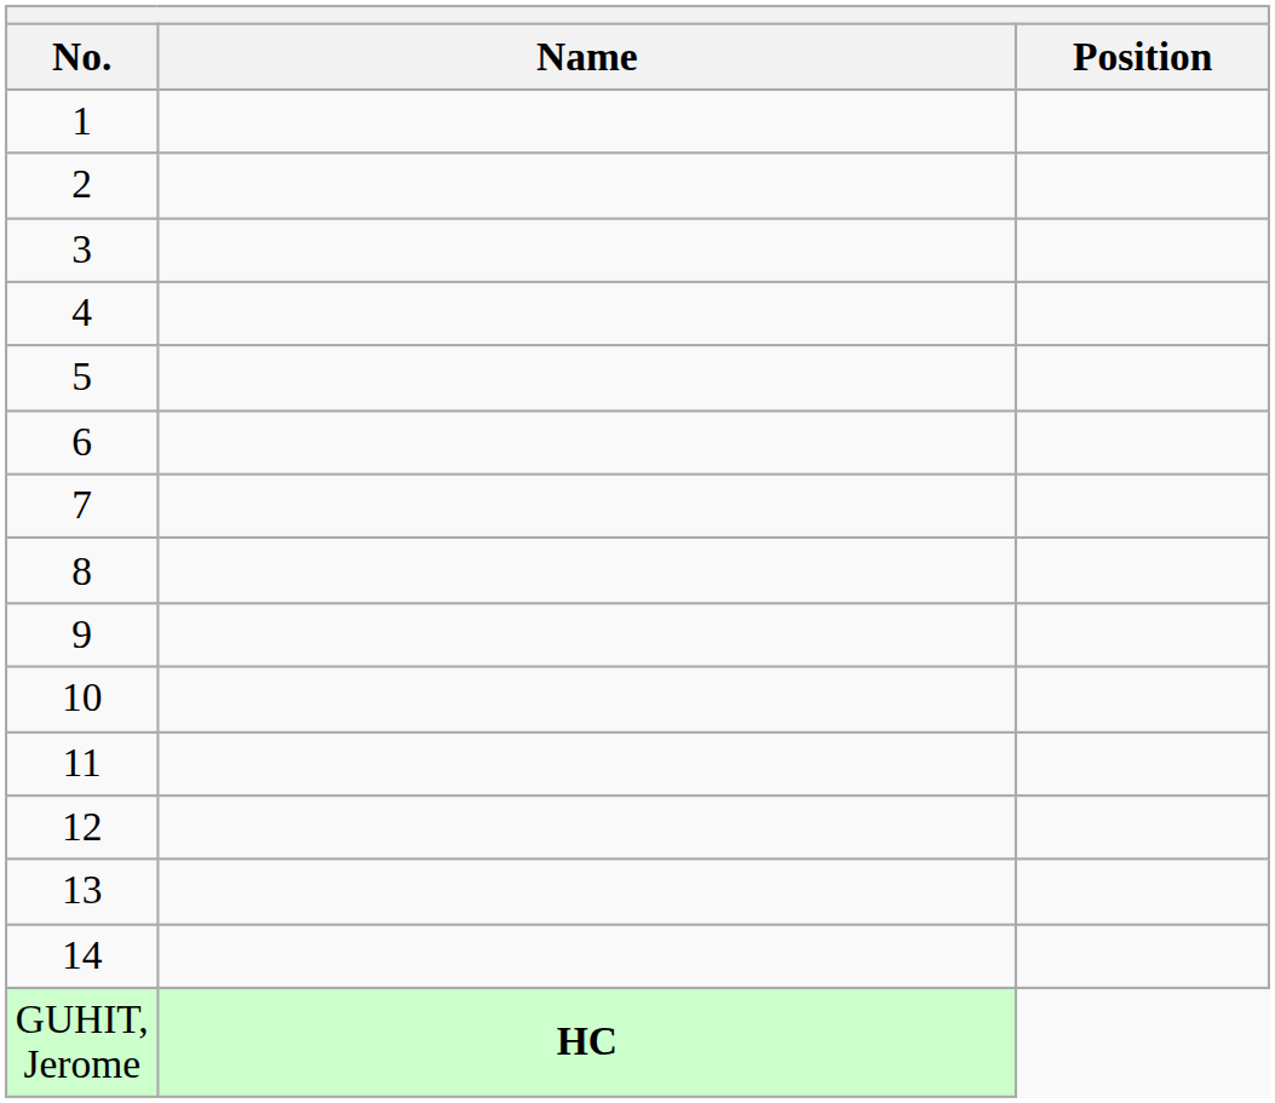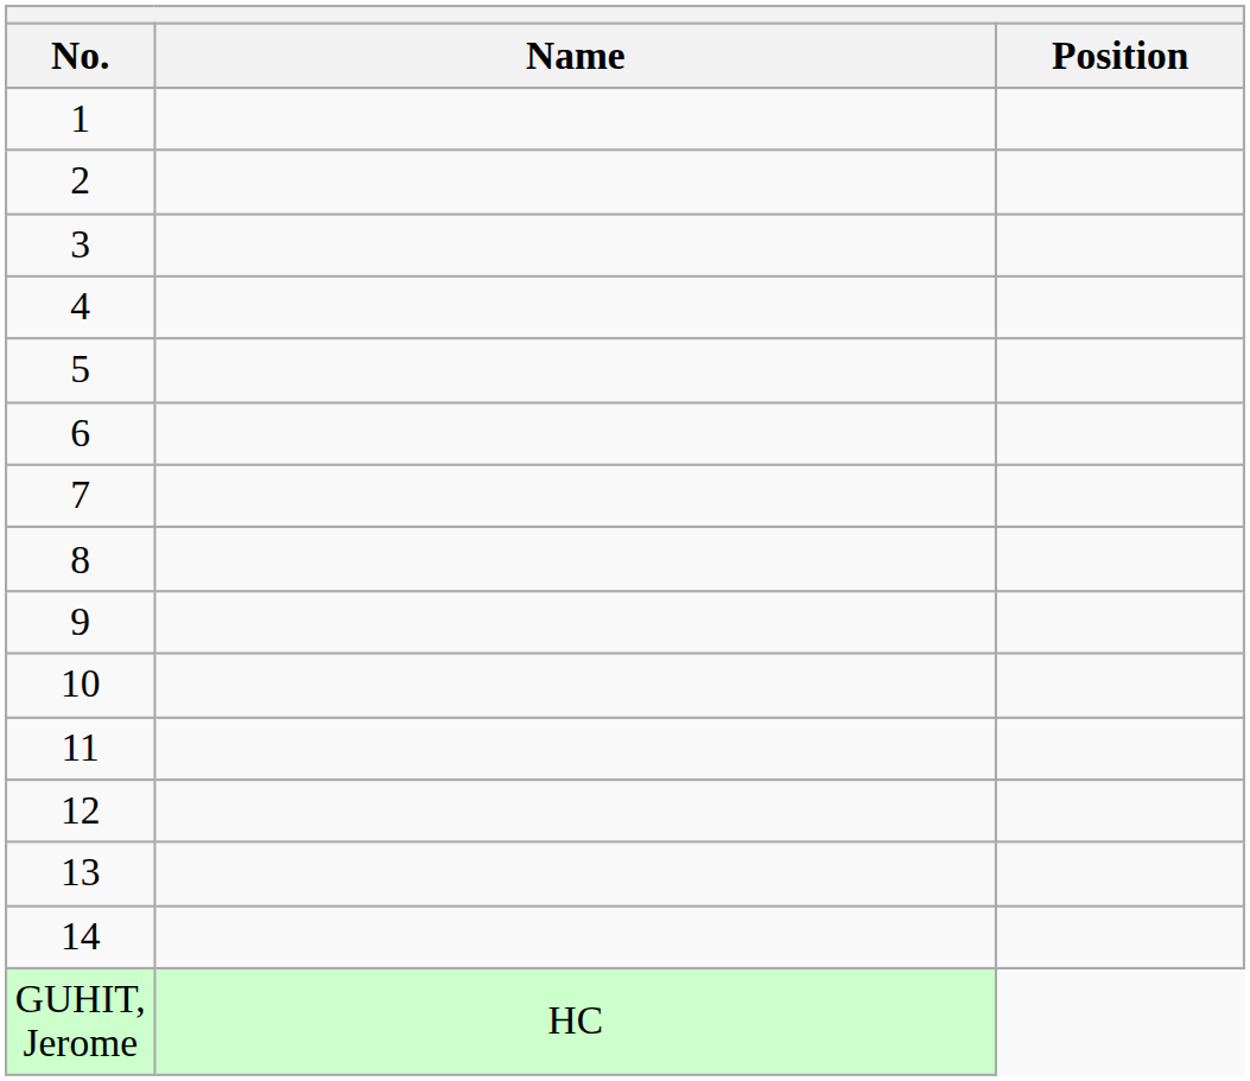GUHIT, Jerome | Name: bold -> normal
